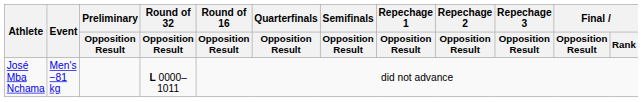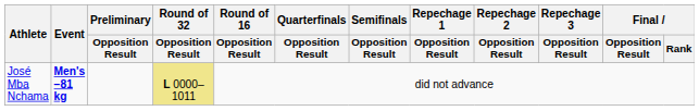José Mba Nchama | Event: normal -> bold
José Mba Nchama | Round of 32 / Opposition Result: no background -> khaki background
